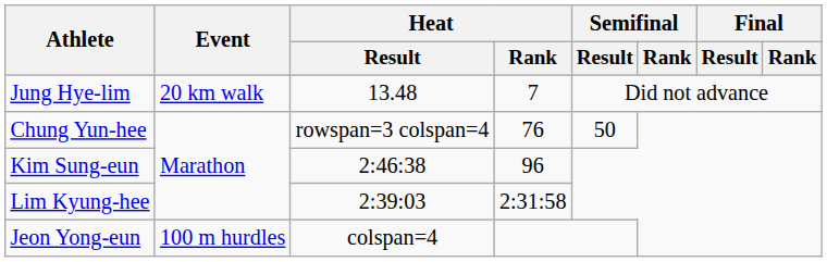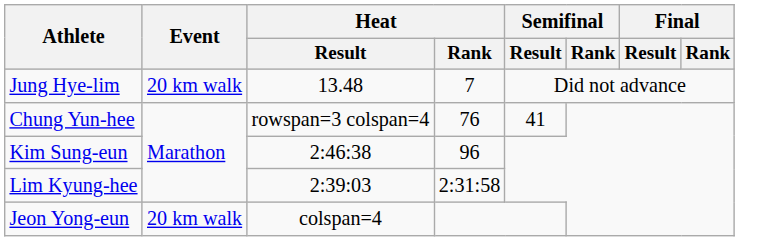Chung Yun-hee | Semifinal / Result: 50 -> 41
Jeon Yong-eun | Event: 100 m hurdles -> 20 km walk
